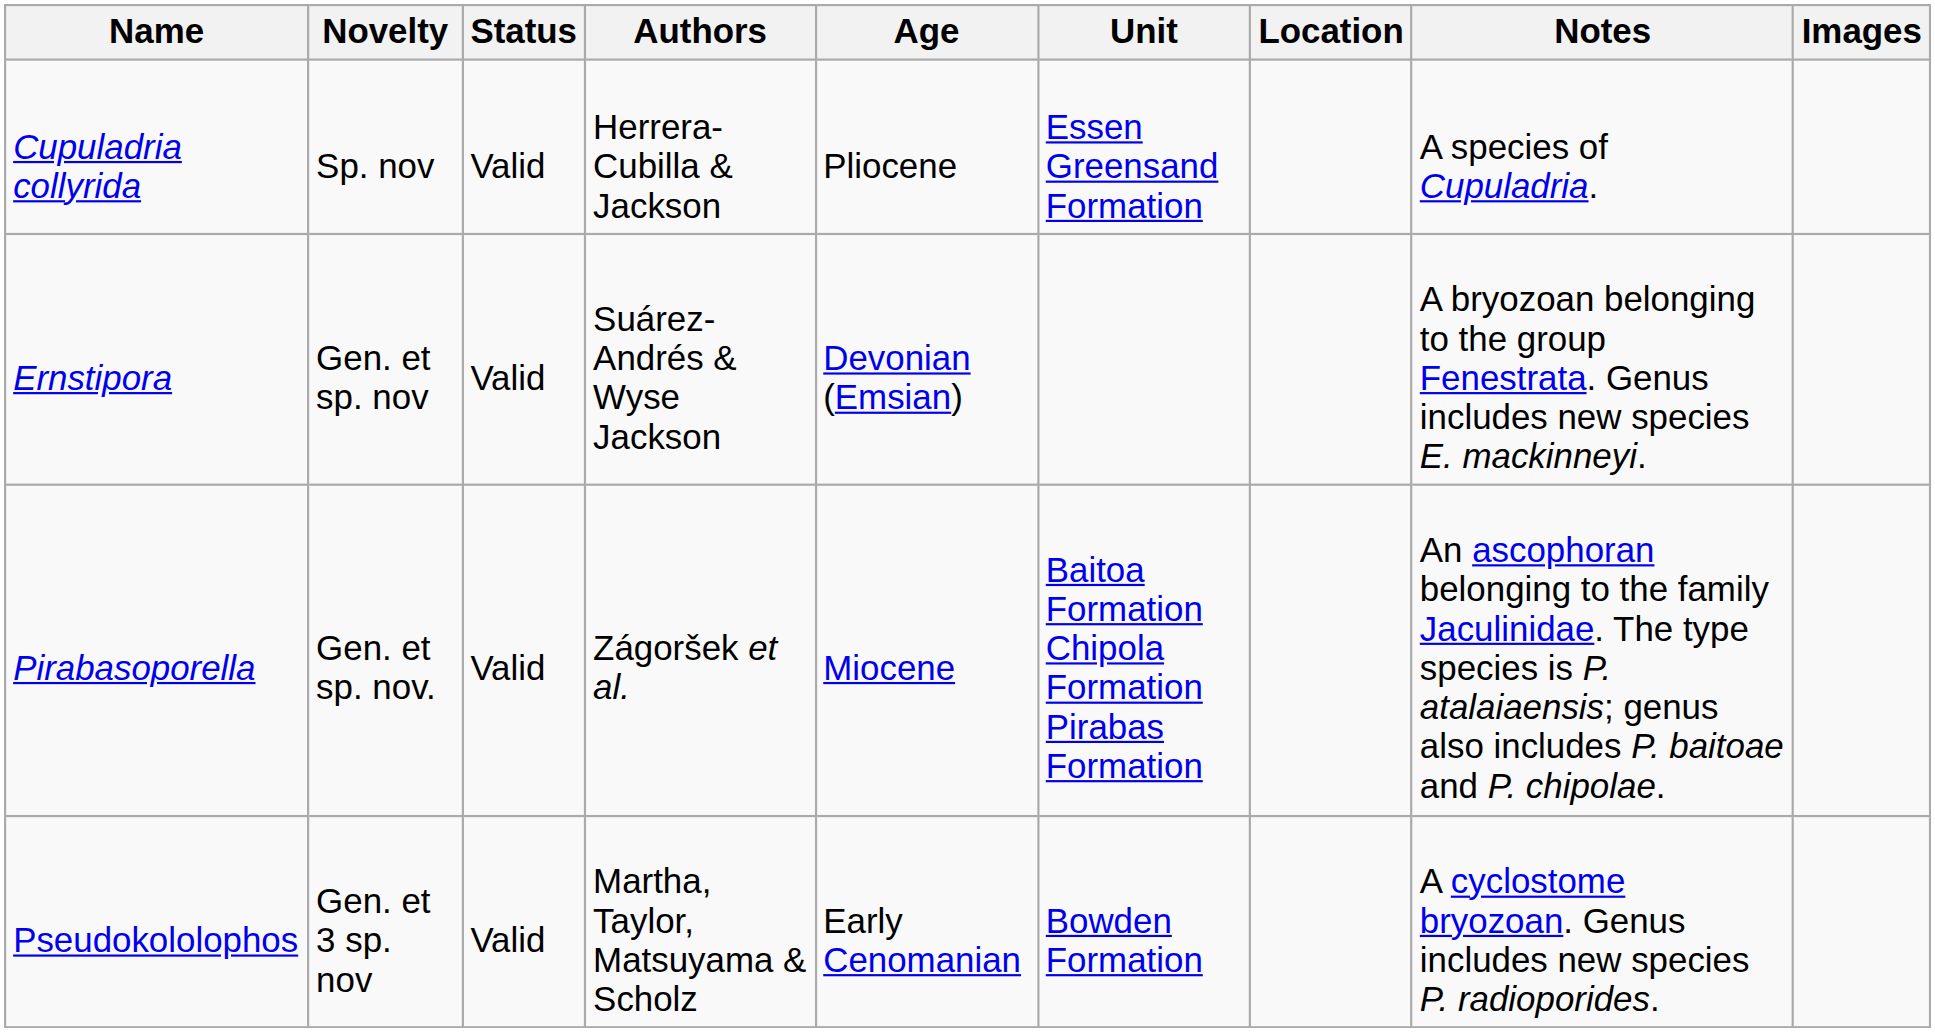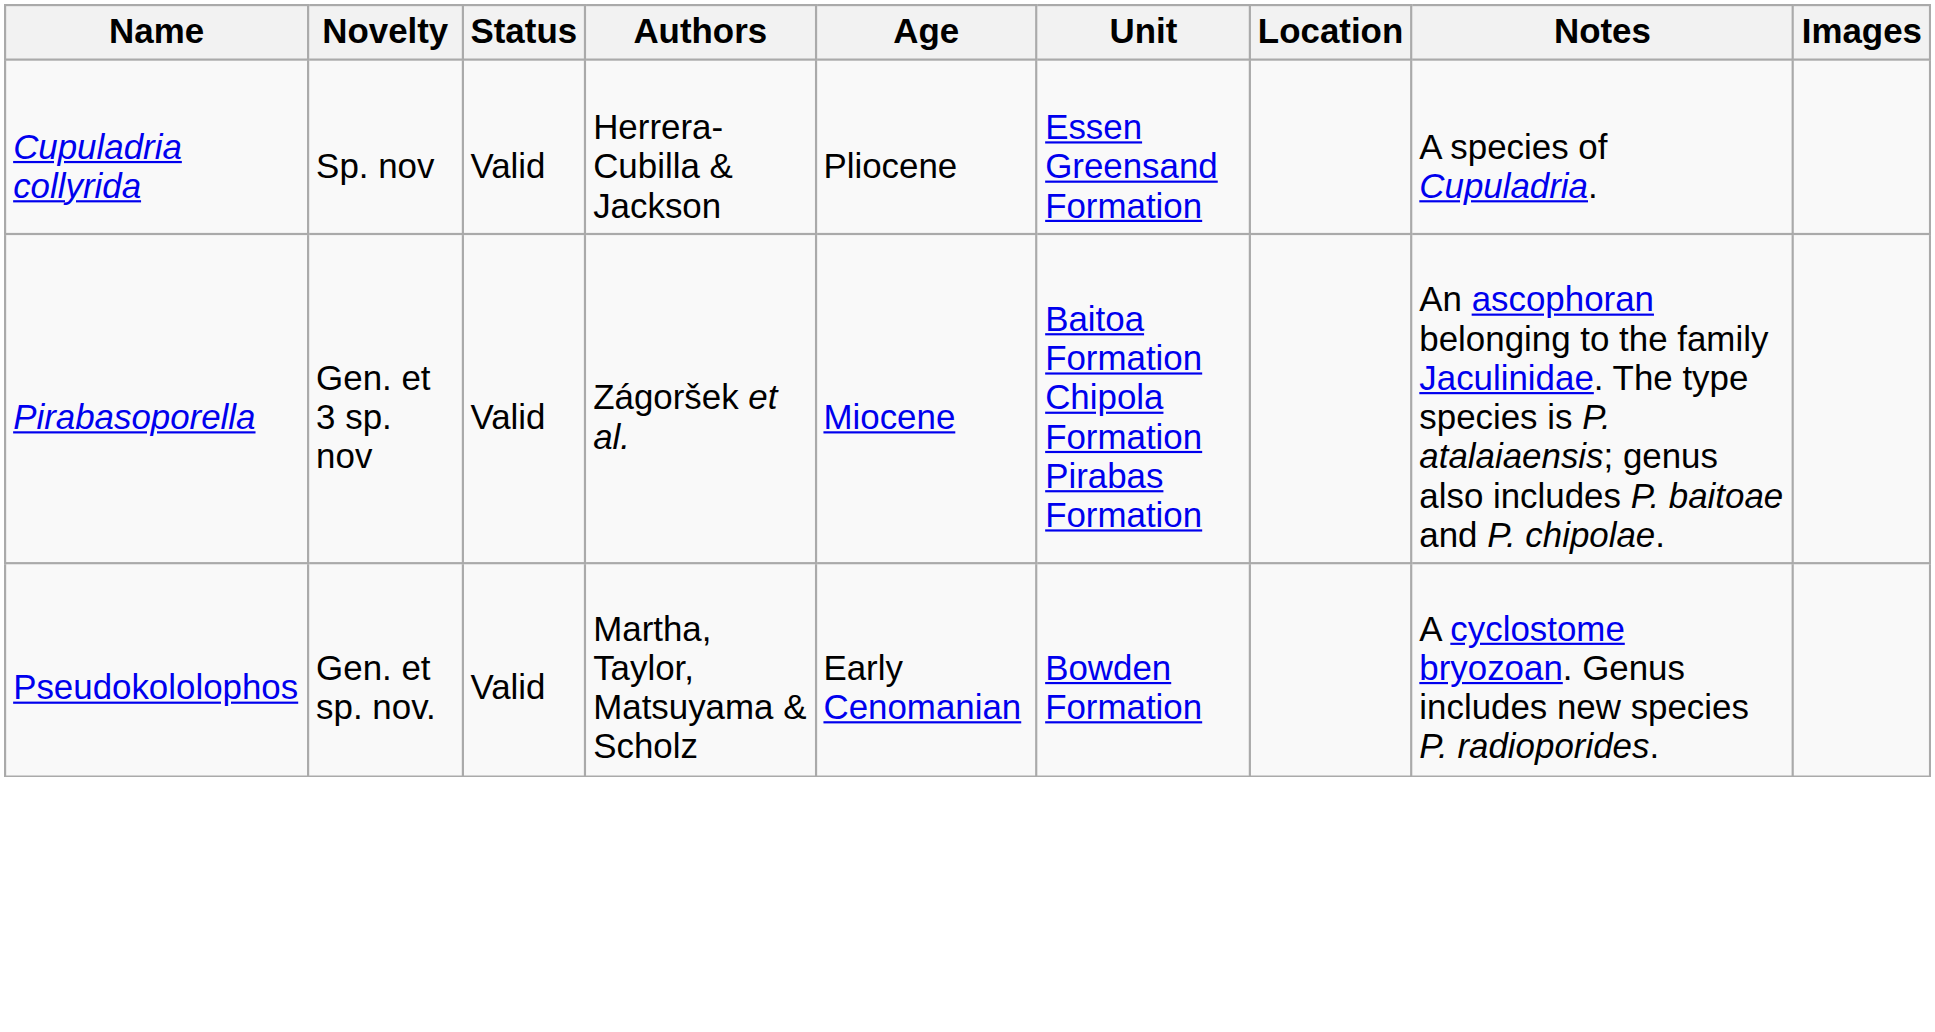- row: Ernstipora | Gen. et sp. nov | Valid | Suárez-Andrés & Wyse Jackson | Devonian (Emsian) | A bryozoan belonging to the group Fenestrata. Genus includes new species E. mackinneyi.
Pirabasoporella | Novelty: Gen. et sp. nov. -> Gen. et 3 sp. nov
Pseudokololophos | Novelty: Gen. et 3 sp. nov -> Gen. et sp. nov.
